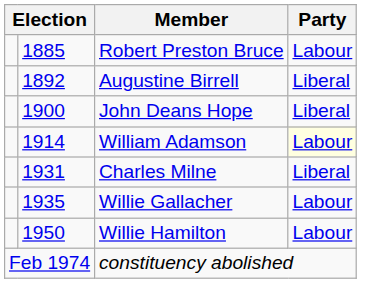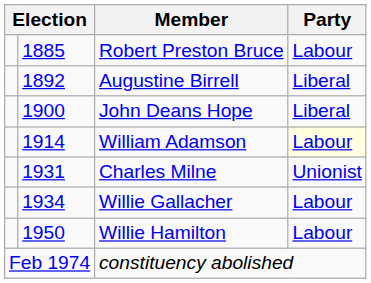Charles Milne | Party: Liberal -> Unionist
Willie Gallacher | column 2: 1935 -> 1934
